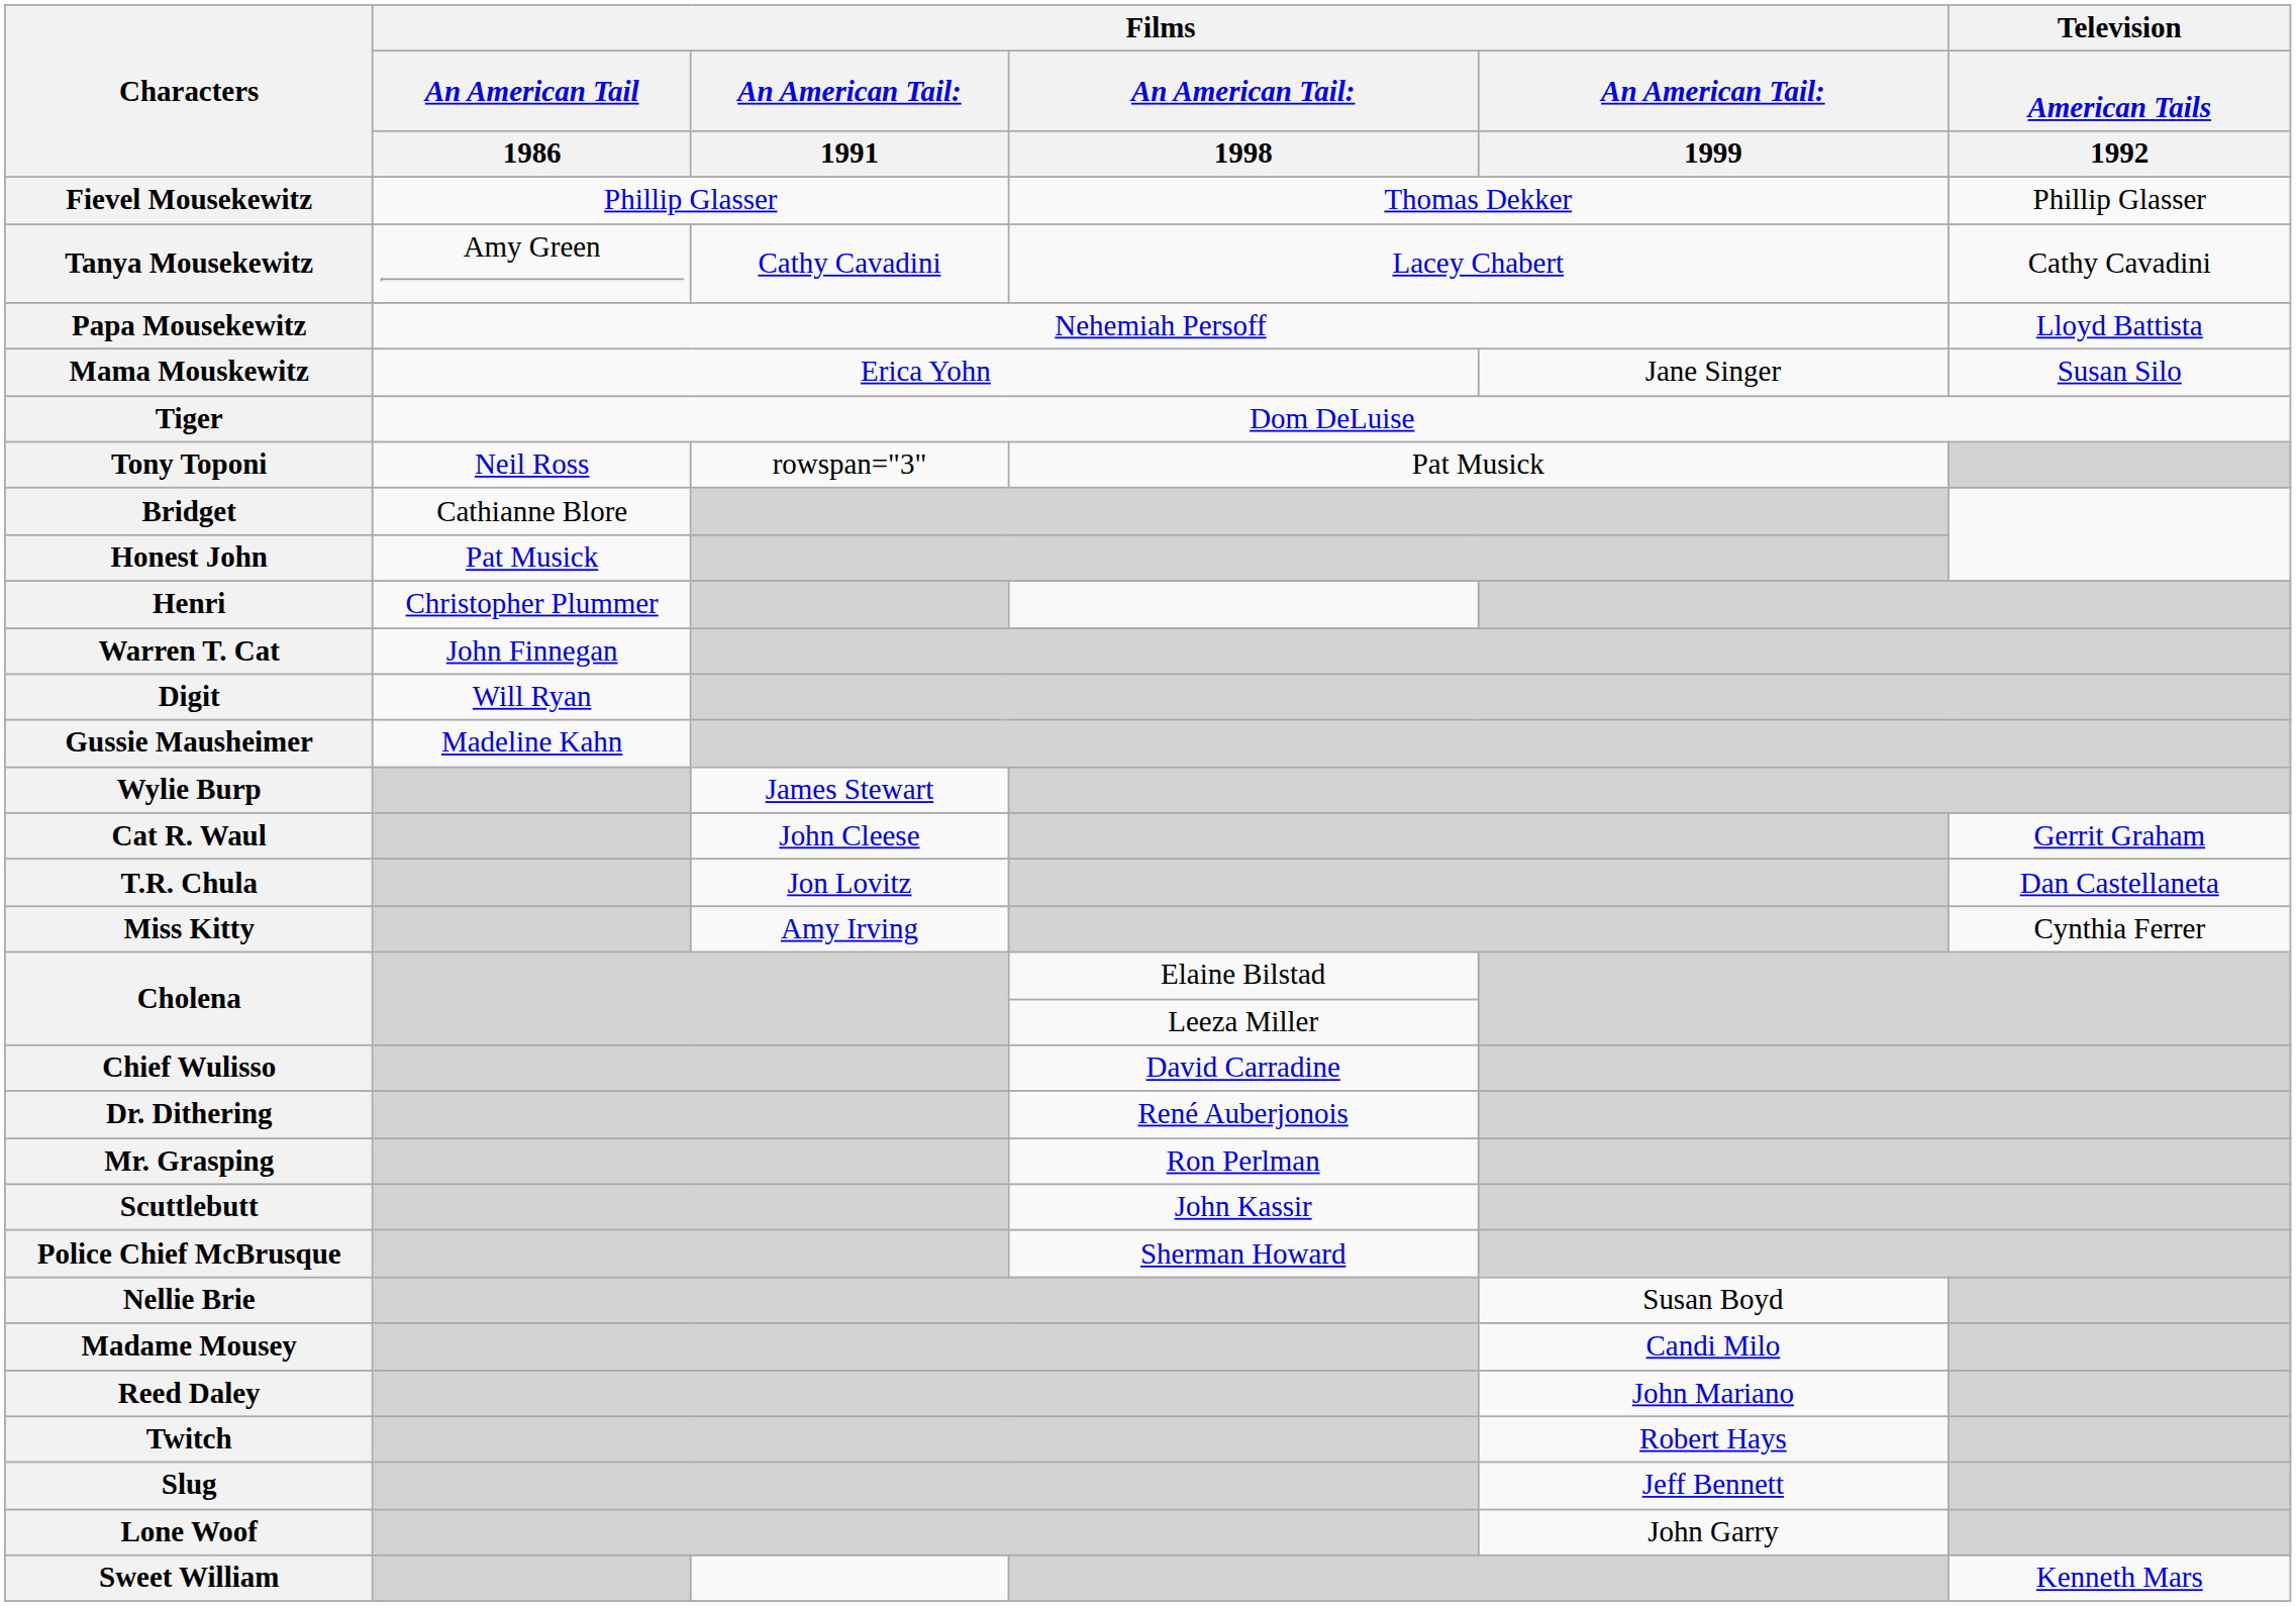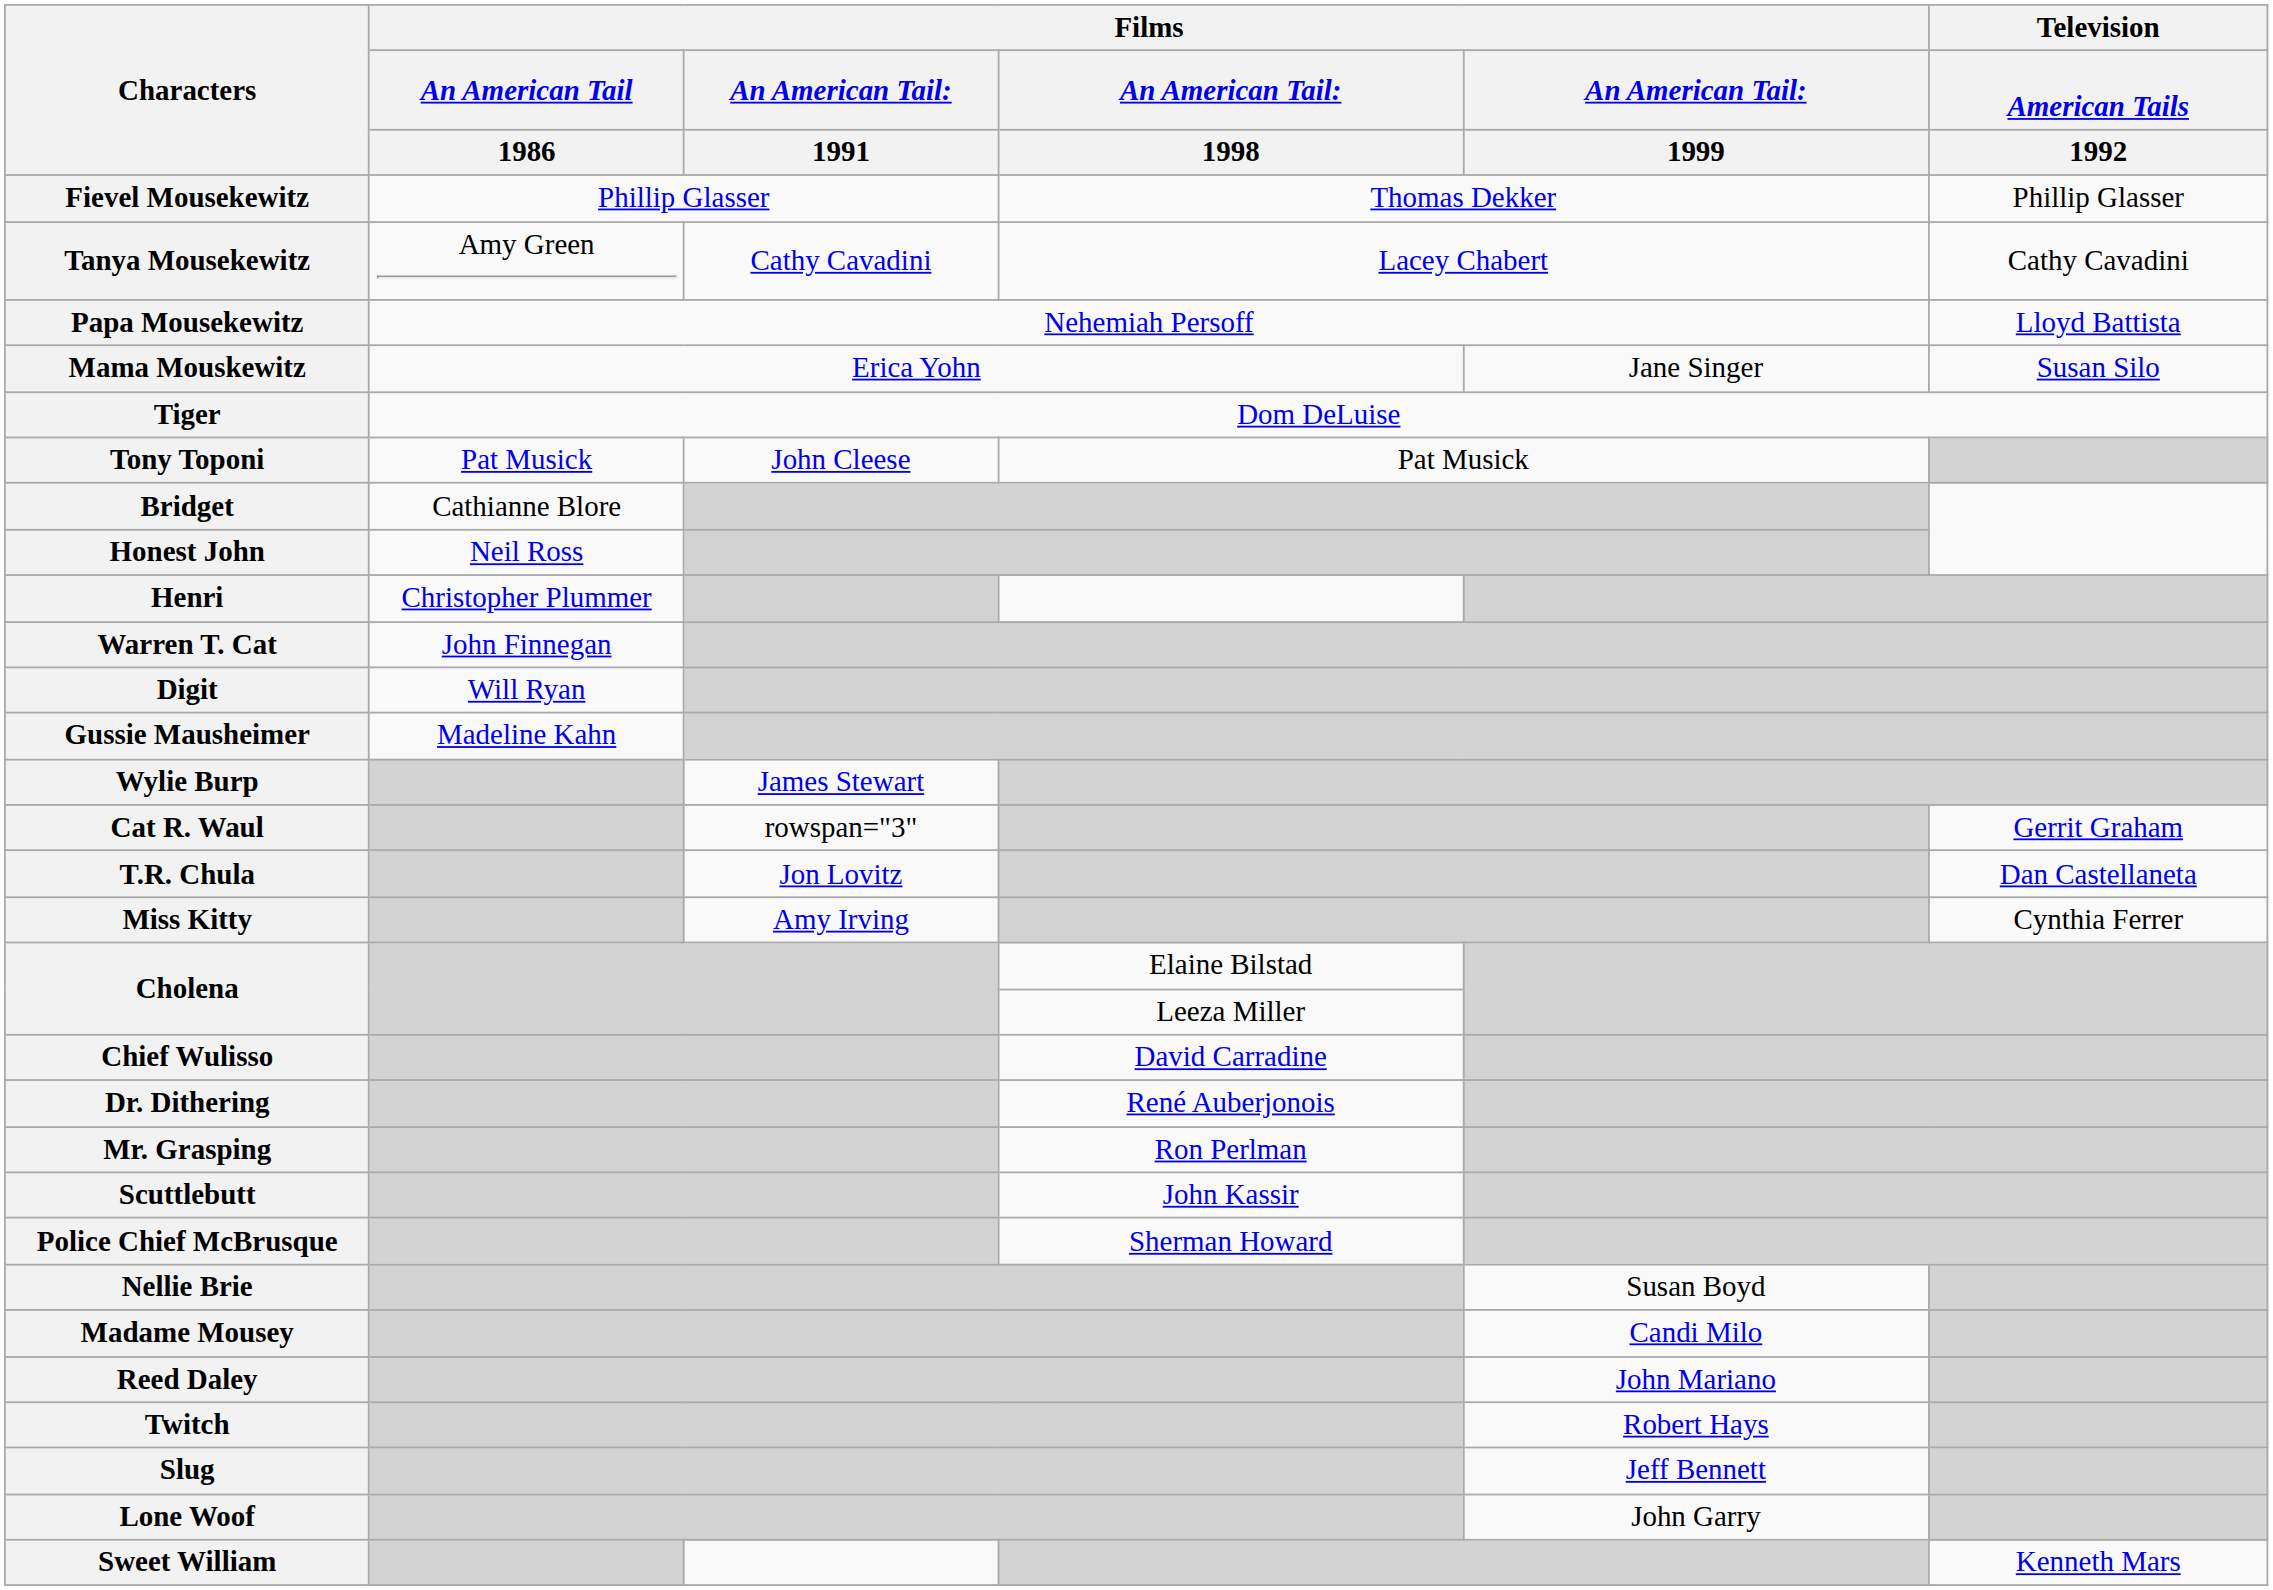Tony Toponi | Films / An American Tail / 1986: Neil Ross -> Pat Musick
Tony Toponi | column 3: rowspan="3" -> John Cleese
Honest John | Films / An American Tail / 1986: Pat Musick -> Neil Ross
Cat R. Waul | column 3: John Cleese -> rowspan="3"
